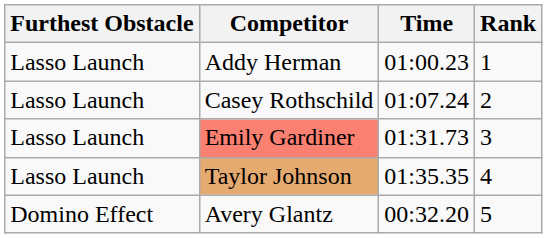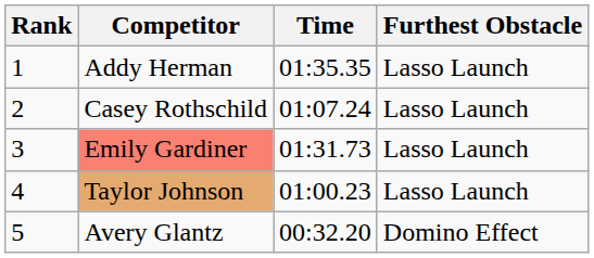columns swapped: Rank <-> Furthest Obstacle
Addy Herman | Time: 01:00.23 -> 01:35.35
Taylor Johnson | Time: 01:35.35 -> 01:00.23
